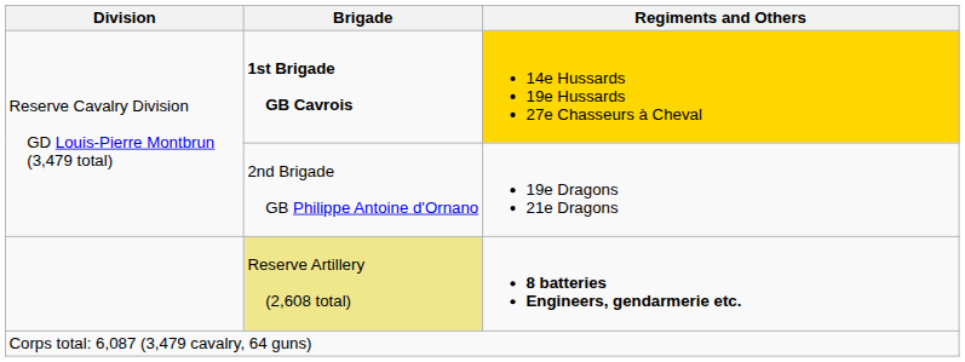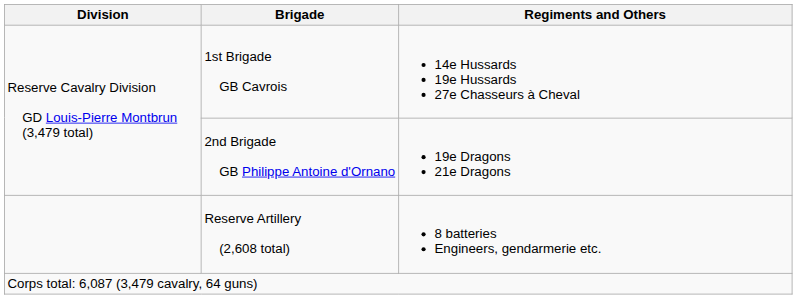row 2 | Brigade: bold -> normal
row 2 | Regiments and Others: gold background -> no background
row 4 | Brigade: khaki background -> no background
row 4 | Regiments and Others: bold -> normal
